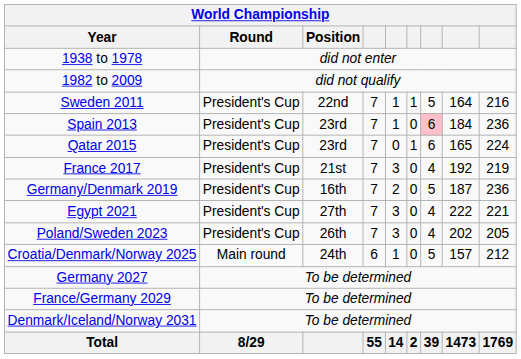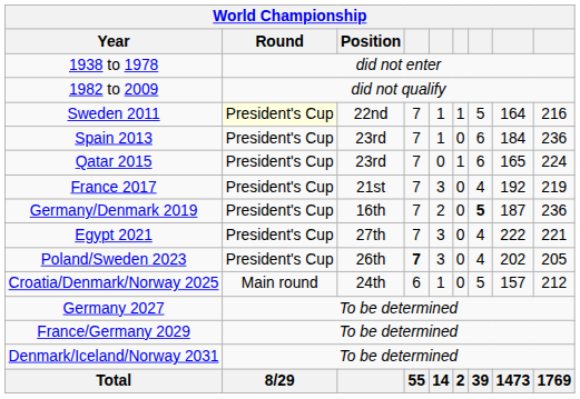Sweden 2011 | Round: no background -> lightyellow background
Spain 2013 | column 7: pink background -> no background
Germany/Denmark 2019 | column 7: normal -> bold
Poland/Sweden 2023 | column 4: normal -> bold
